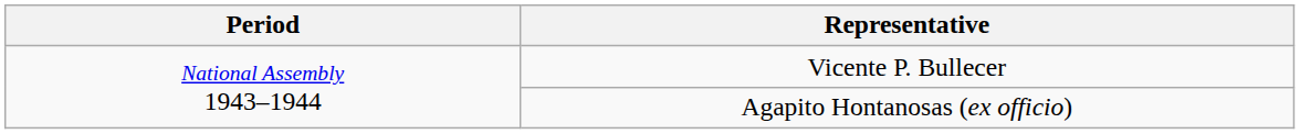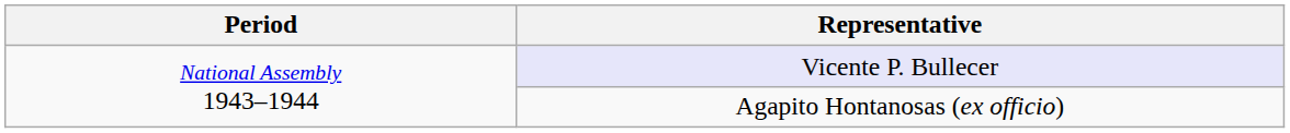Vicente P. Bullecer | Representative: no background -> lavender background
